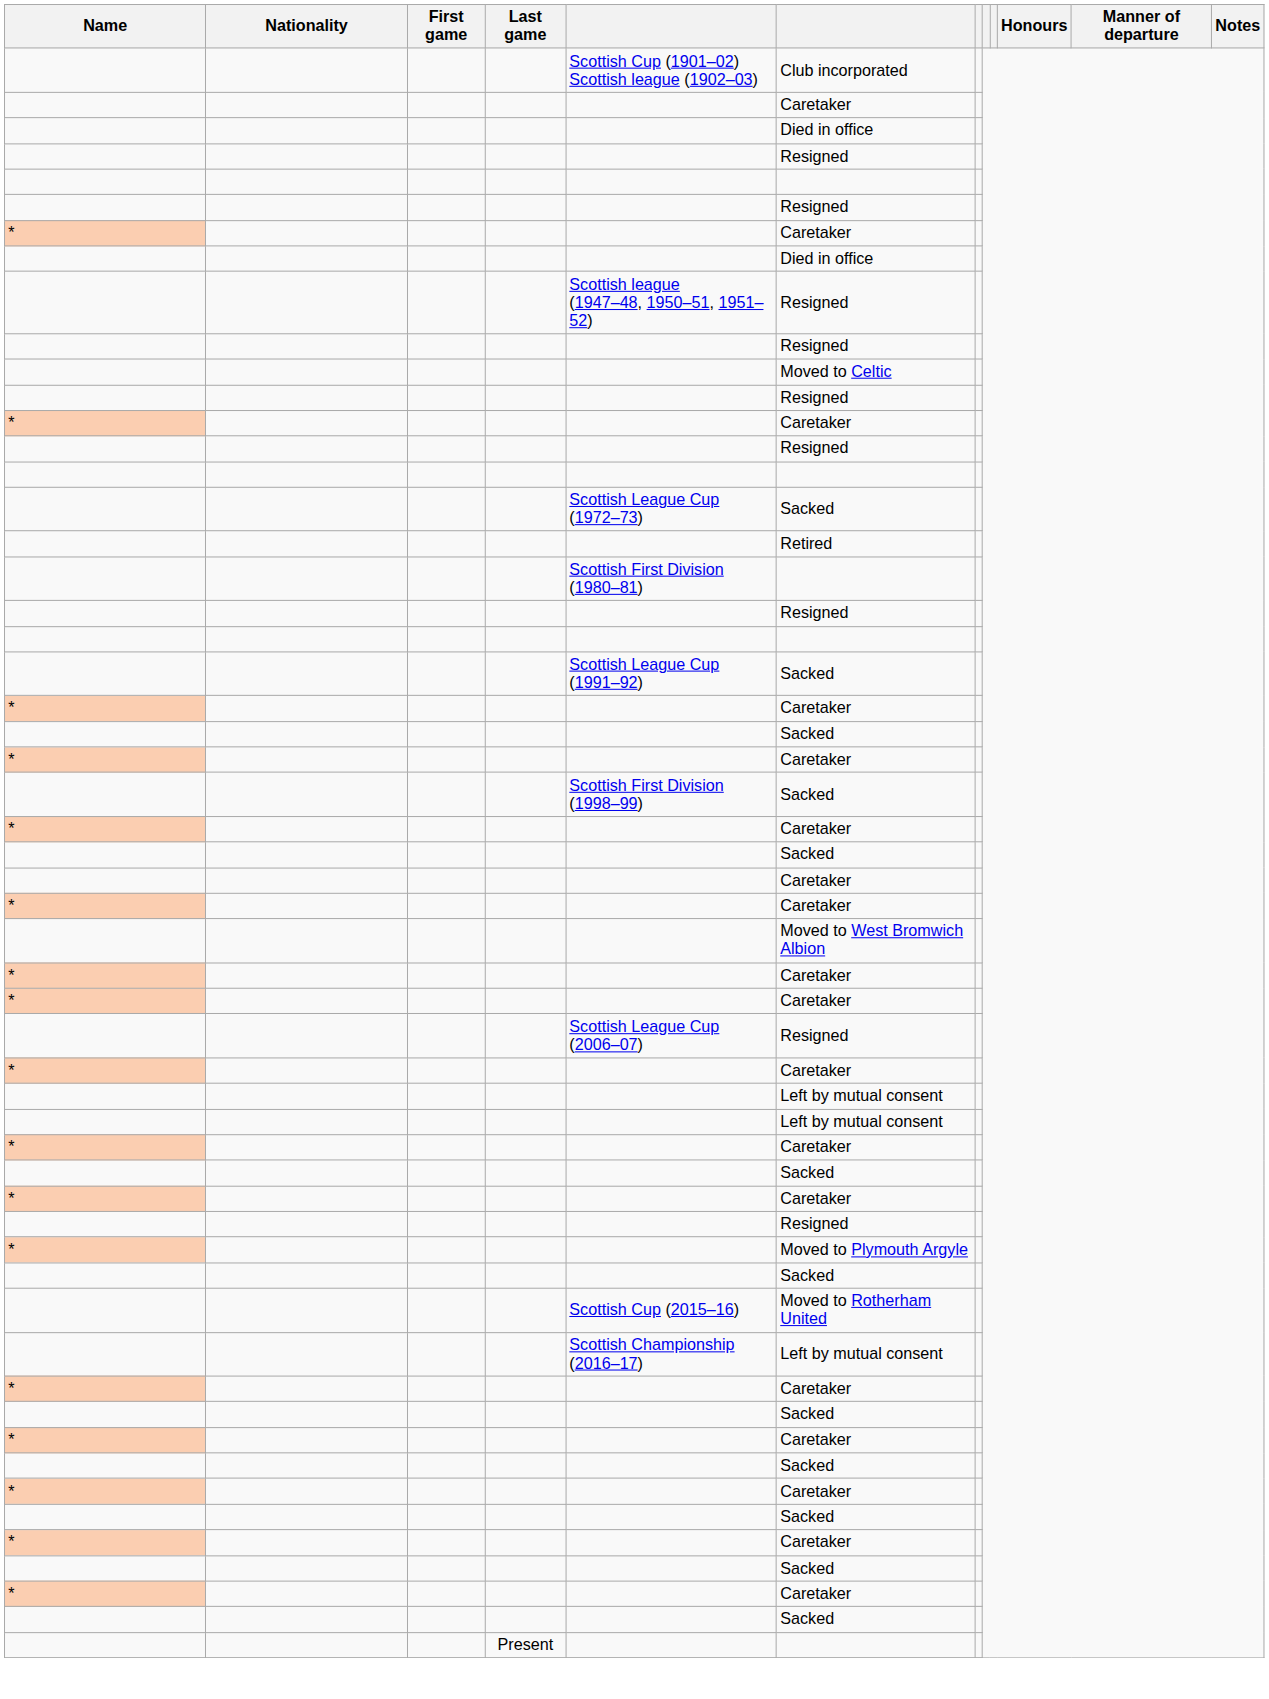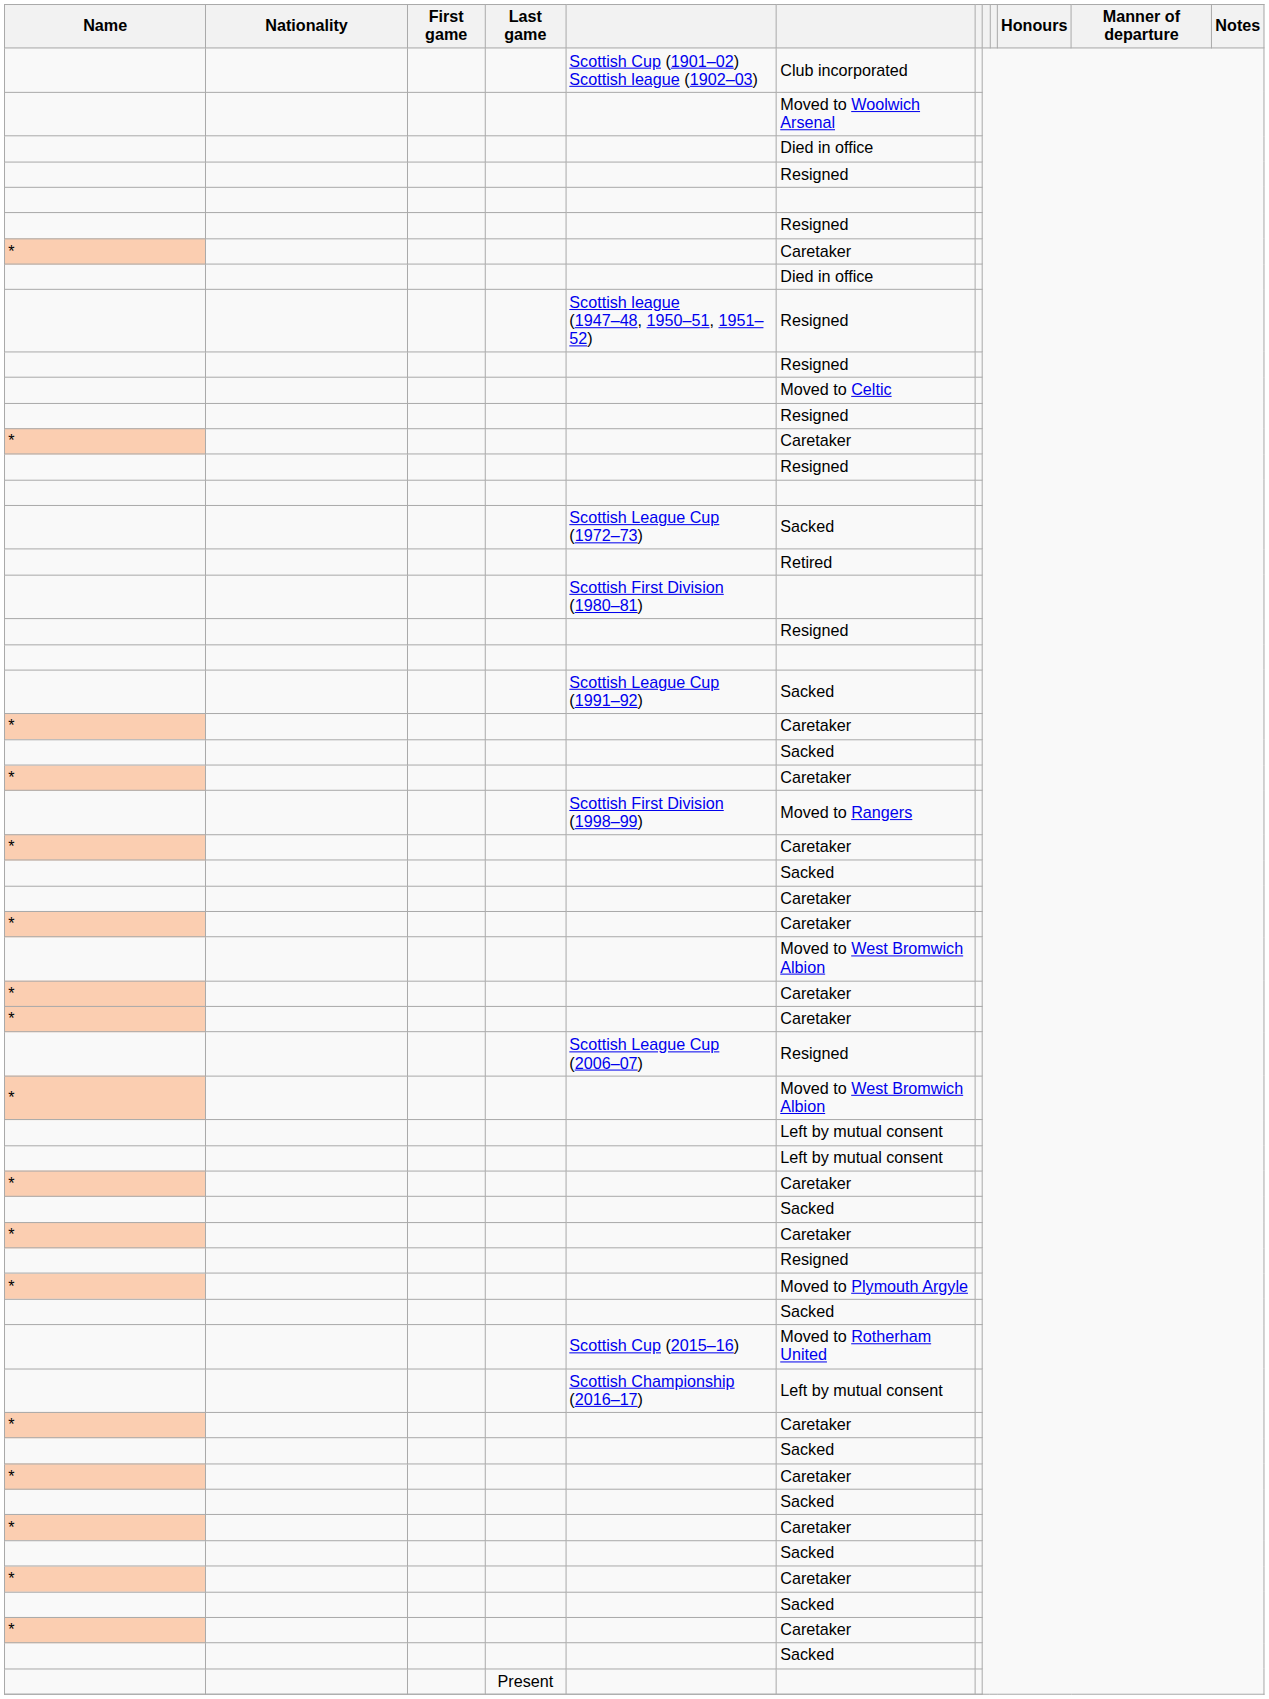row 3 | column 6: Caretaker -> Moved to Woolwich Arsenal
row 26 | column 6: Sacked -> Moved to Rangers
row 35 | column 6: Caretaker -> Moved to West Bromwich Albion
